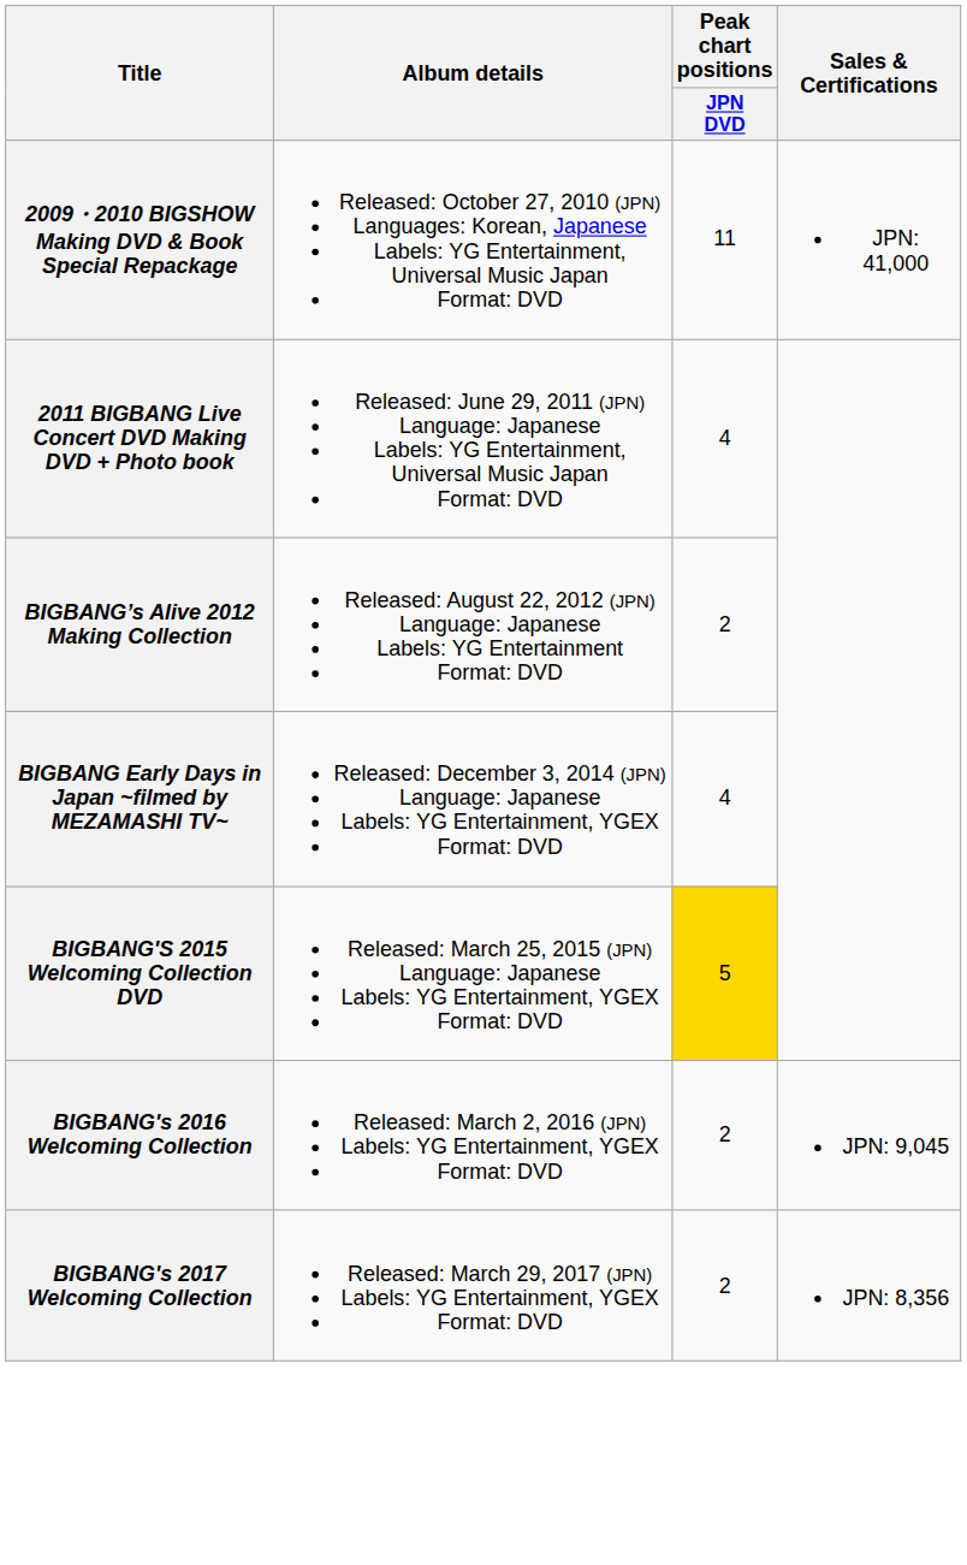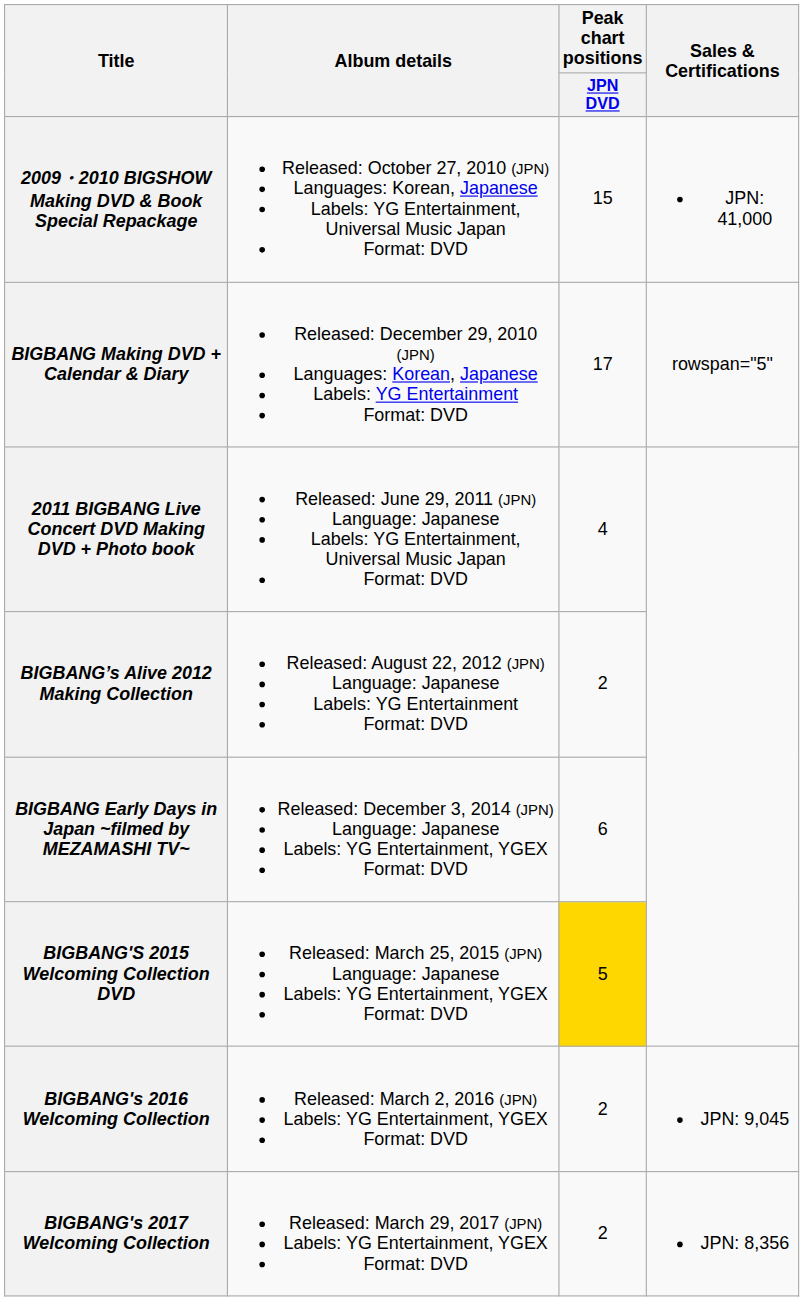2009・2010 BIGSHOW Making DVD & Book Special Repackage | Peak chart positions / JPN DVD: 11 -> 15
+ row: BIGBANG Making DVD + Calendar & Diary | Released: December 29, 2010 (JPN) Languages: Korean, Japanese Labels: YG Entertainment Format: DVD | 17 | rowspan="5"
BIGBANG Early Days in Japan ~filmed by MEZAMASHI TV~ | Peak chart positions / JPN DVD: 4 -> 6
